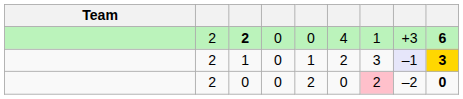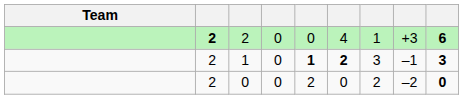row 2 | column 2: normal -> bold
row 2 | column 3: bold -> normal
row 3 | column 5: normal -> bold
row 3 | column 6: normal -> bold
row 3 | column 8: lavender background -> no background
row 3 | column 9: gold background -> no background
row 4 | column 7: pink background -> no background
